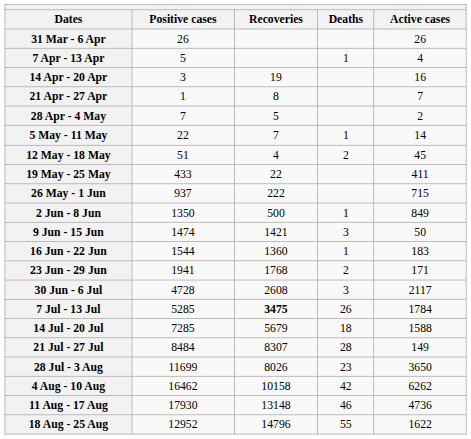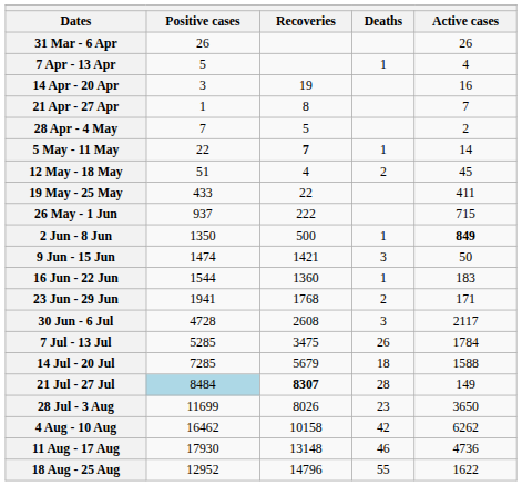5 May - 11 May | Recoveries: normal -> bold
2 Jun - 8 Jun | Active cases: normal -> bold
7 Jul - 13 Jul | Recoveries: bold -> normal
21 Jul - 27 Jul | Positive cases: no background -> lightblue background
21 Jul - 27 Jul | Recoveries: normal -> bold
